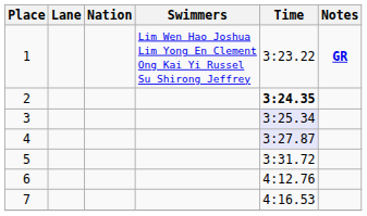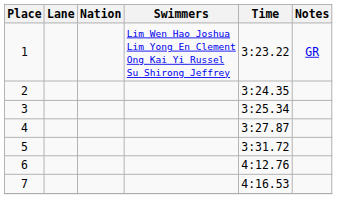1 | Notes: bold -> normal
2 | Time: bold -> normal
3 | Time: lavender background -> no background
4 | Time: lavender background -> no background
